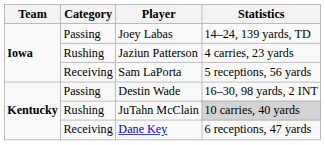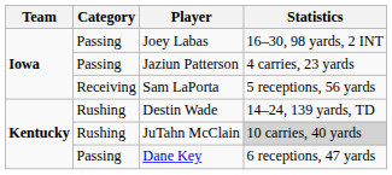Joey Labas | Statistics: 14–24, 139 yards, TD -> 16–30, 98 yards, 2 INT
Jaziun Patterson | Category: Rushing -> Passing
Destin Wade | Category: Passing -> Rushing
Destin Wade | Statistics: 16–30, 98 yards, 2 INT -> 14–24, 139 yards, TD
Dane Key | Category: Receiving -> Passing
